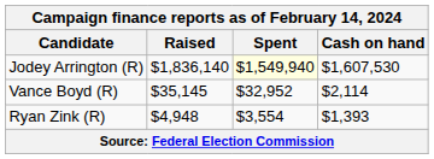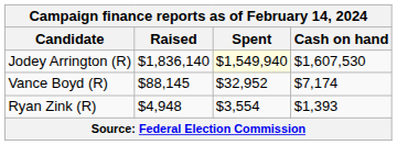Vance Boyd (R) | Raised: $35,145 -> $88,145
Vance Boyd (R) | Cash on hand: $2,114 -> $7,174
